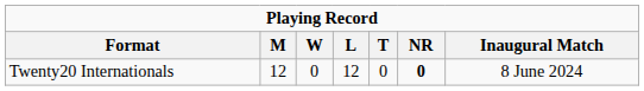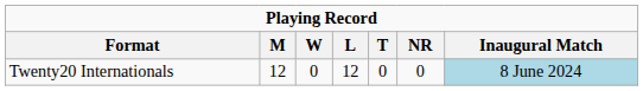Twenty20 Internationals | NR: bold -> normal
Twenty20 Internationals | Inaugural Match: no background -> lightblue background
